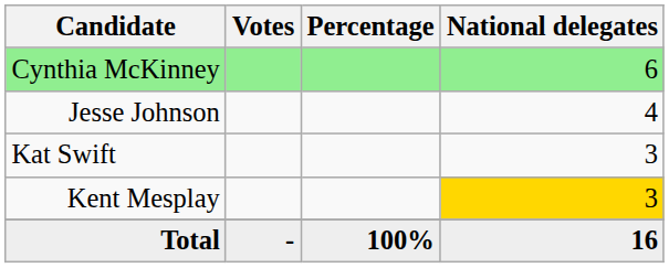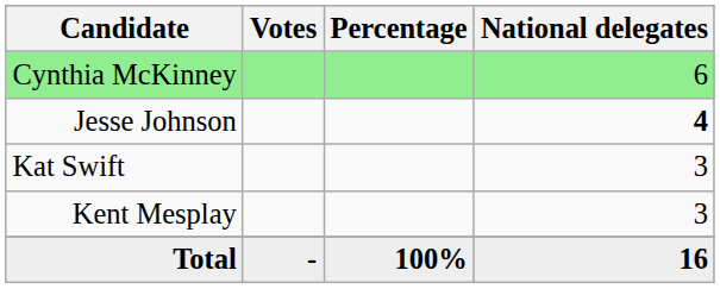Jesse Johnson | National delegates: normal -> bold
Kent Mesplay | National delegates: gold background -> no background
